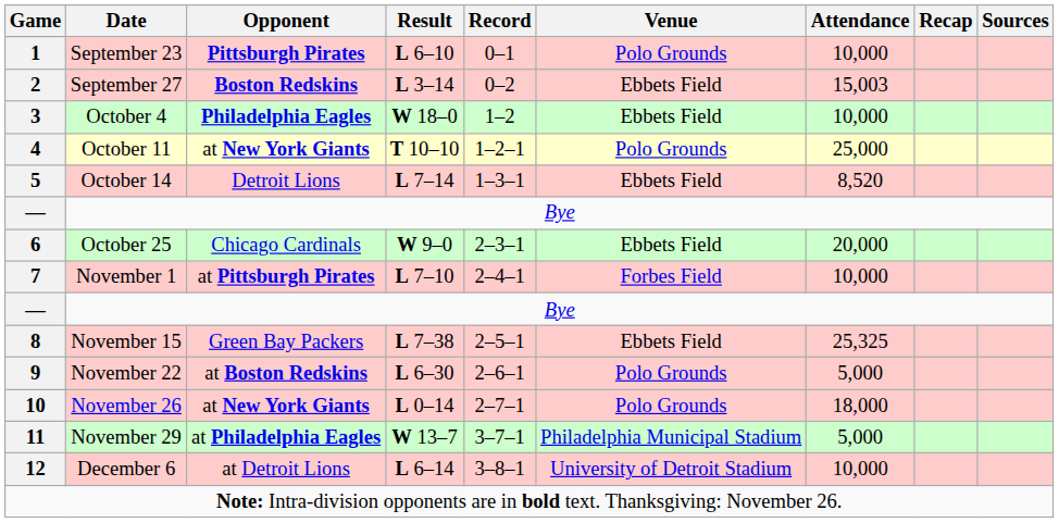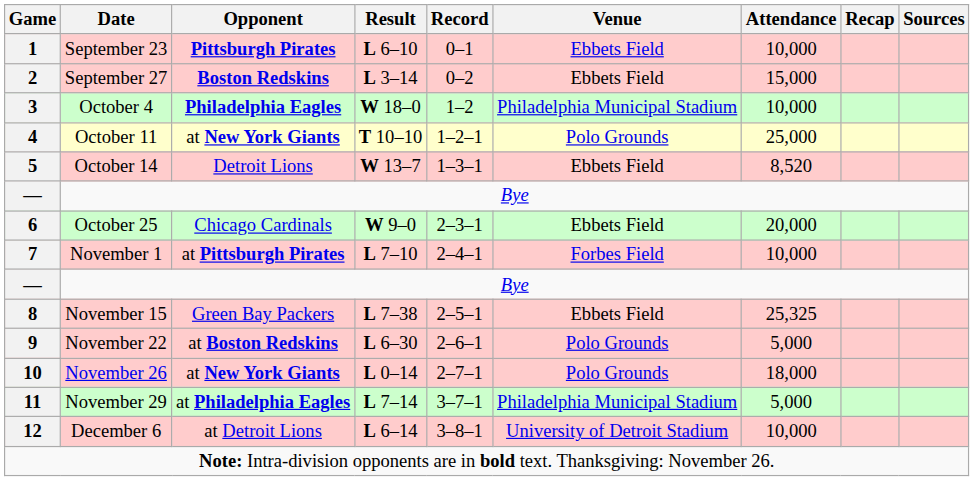1 | Venue: Polo Grounds -> Ebbets Field
2 | Attendance: 15,003 -> 15,000
3 | Venue: Ebbets Field -> Philadelphia Municipal Stadium
5 | Result: L 7–14 -> W 13–7
11 | Result: W 13–7 -> L 7–14
